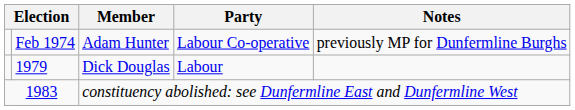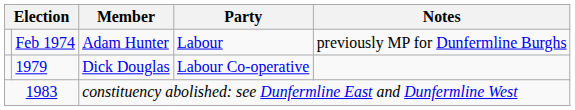Adam Hunter | Party: Labour Co-operative -> Labour
Dick Douglas | Party: Labour -> Labour Co-operative
